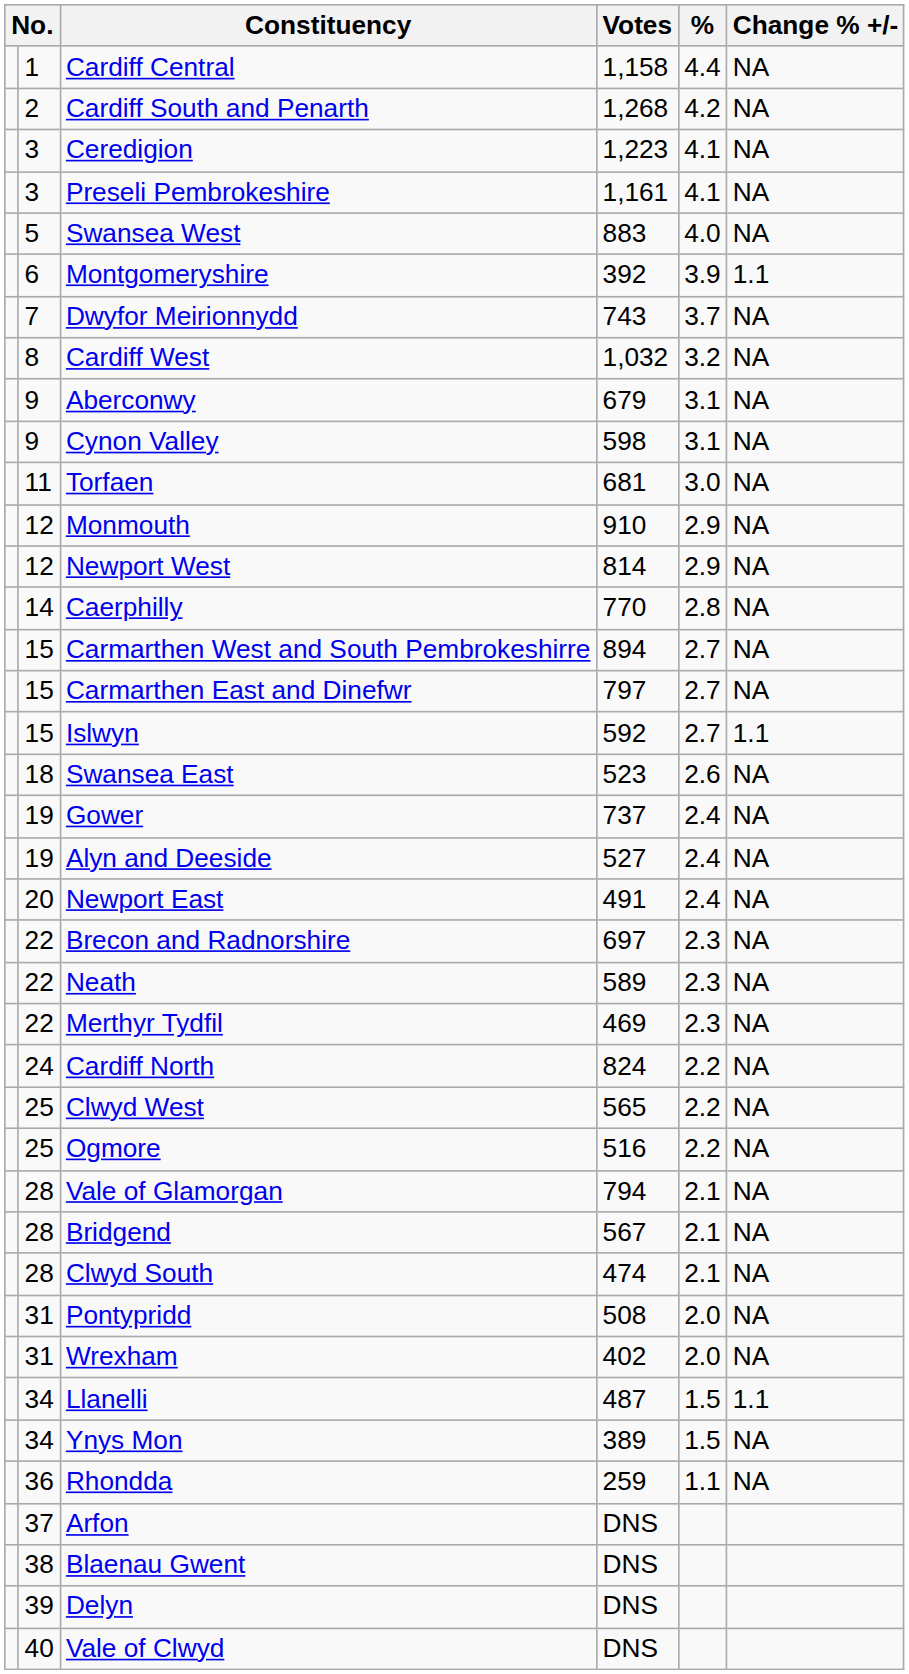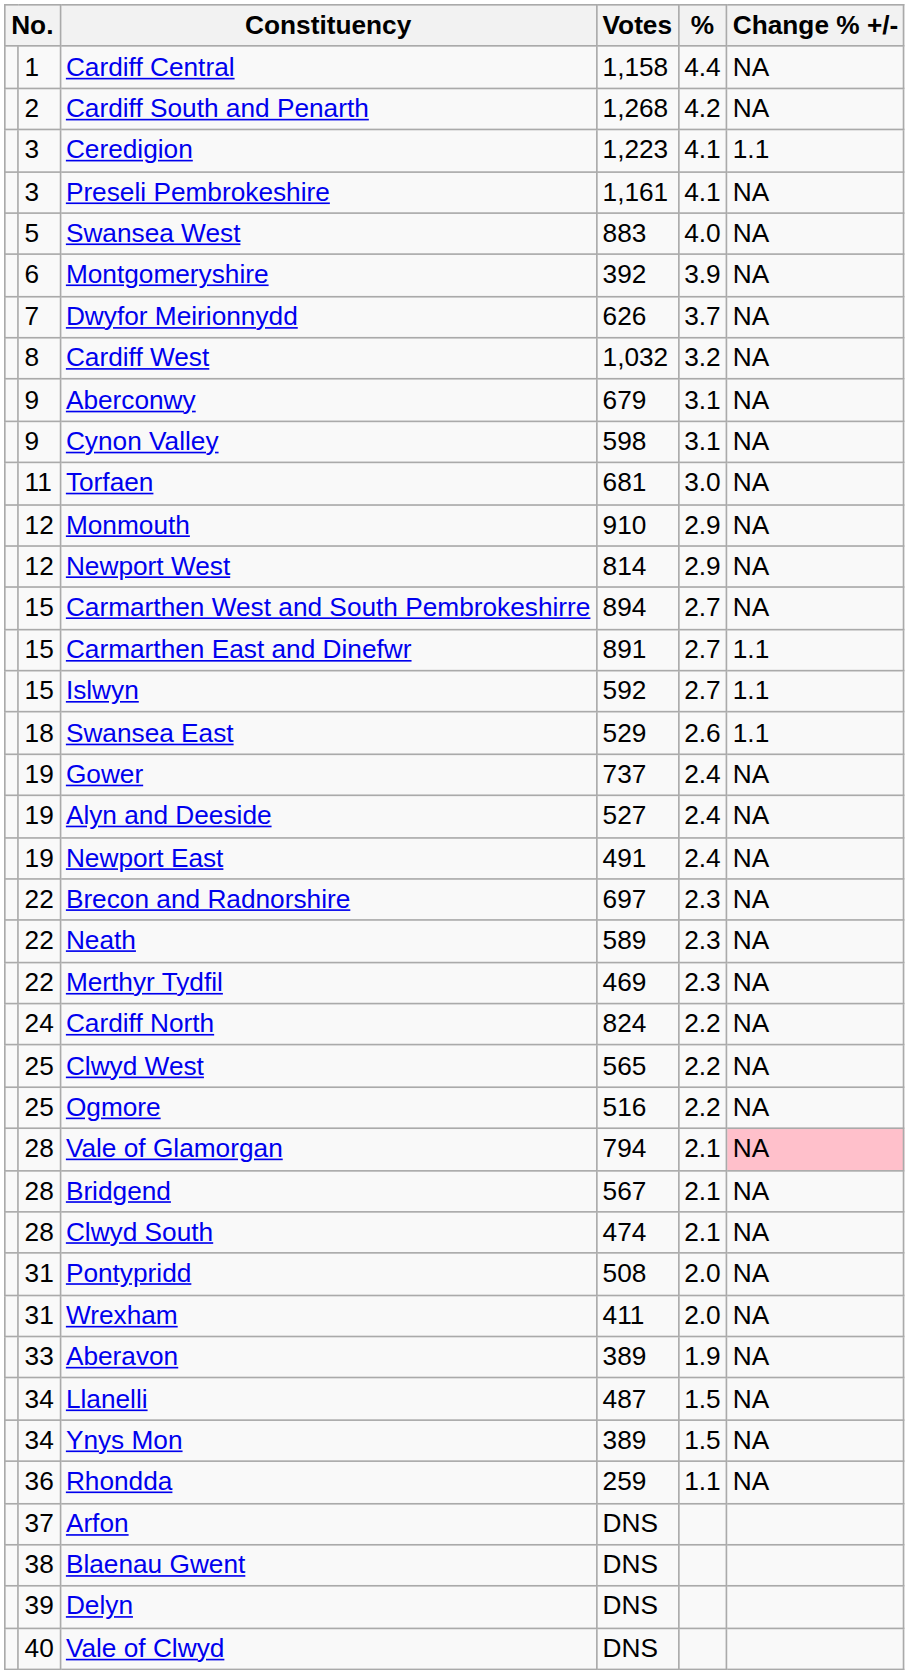Ceredigion | Change % +/-: NA -> 1.1
Montgomeryshire | Change % +/-: 1.1 -> NA
Dwyfor Meirionnydd | Votes: 743 -> 626
- row: 14 | Caerphilly | 770 | 2.8 | NA
Carmarthen East and Dinefwr | Votes: 797 -> 891
Carmarthen East and Dinefwr | Change % +/-: NA -> 1.1
Swansea East | Votes: 523 -> 529
Swansea East | Change % +/-: NA -> 1.1
Newport East | column 2: 20 -> 19
Vale of Glamorgan | Change % +/-: no background -> pink background
Wrexham | Votes: 402 -> 411
+ row: 33 | Aberavon | 389 | 1.9 | NA
Llanelli | Change % +/-: 1.1 -> NA
